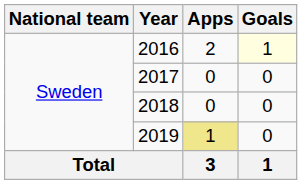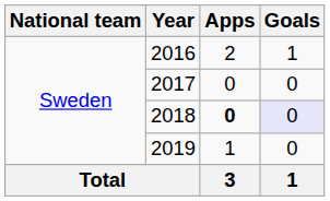2016 | Goals: lightyellow background -> no background
2018 | Apps: normal -> bold
2018 | Goals: no background -> lavender background
2019 | Apps: khaki background -> no background
